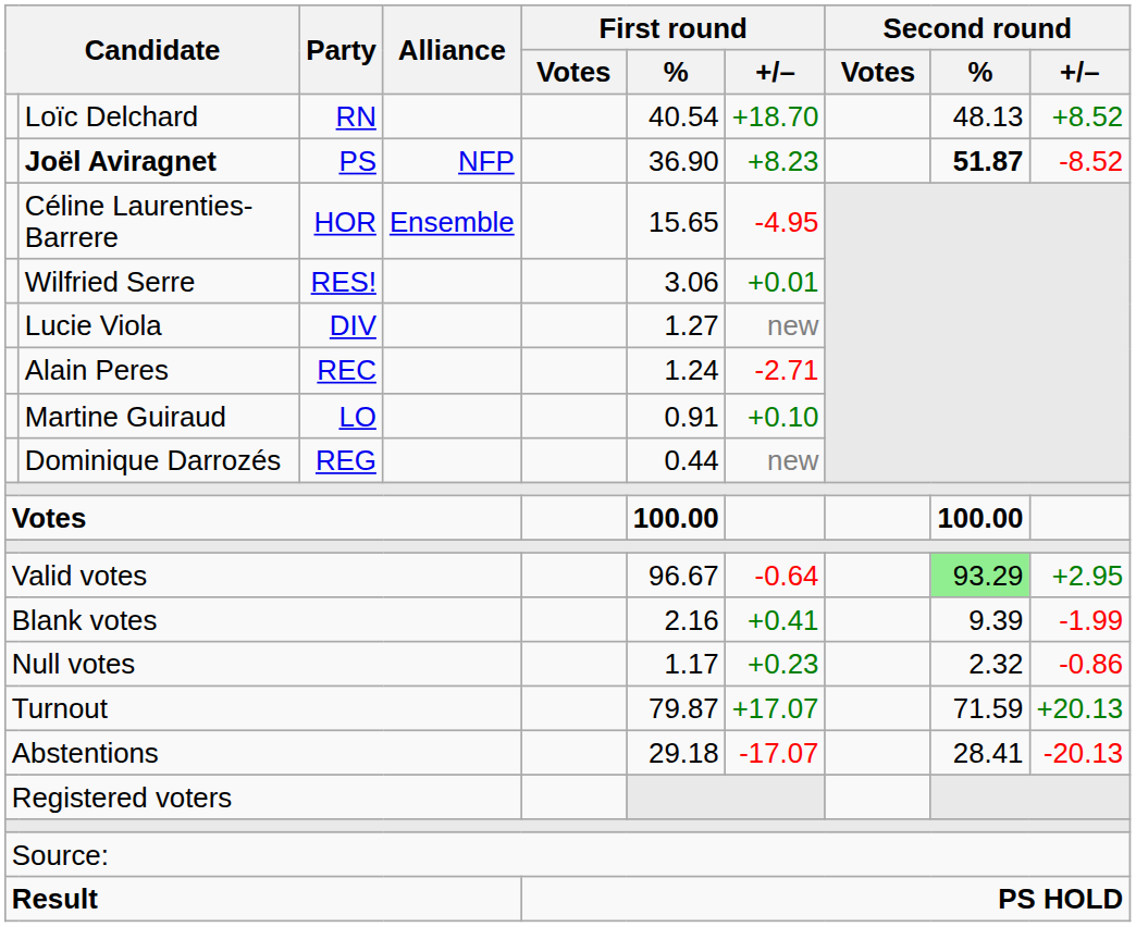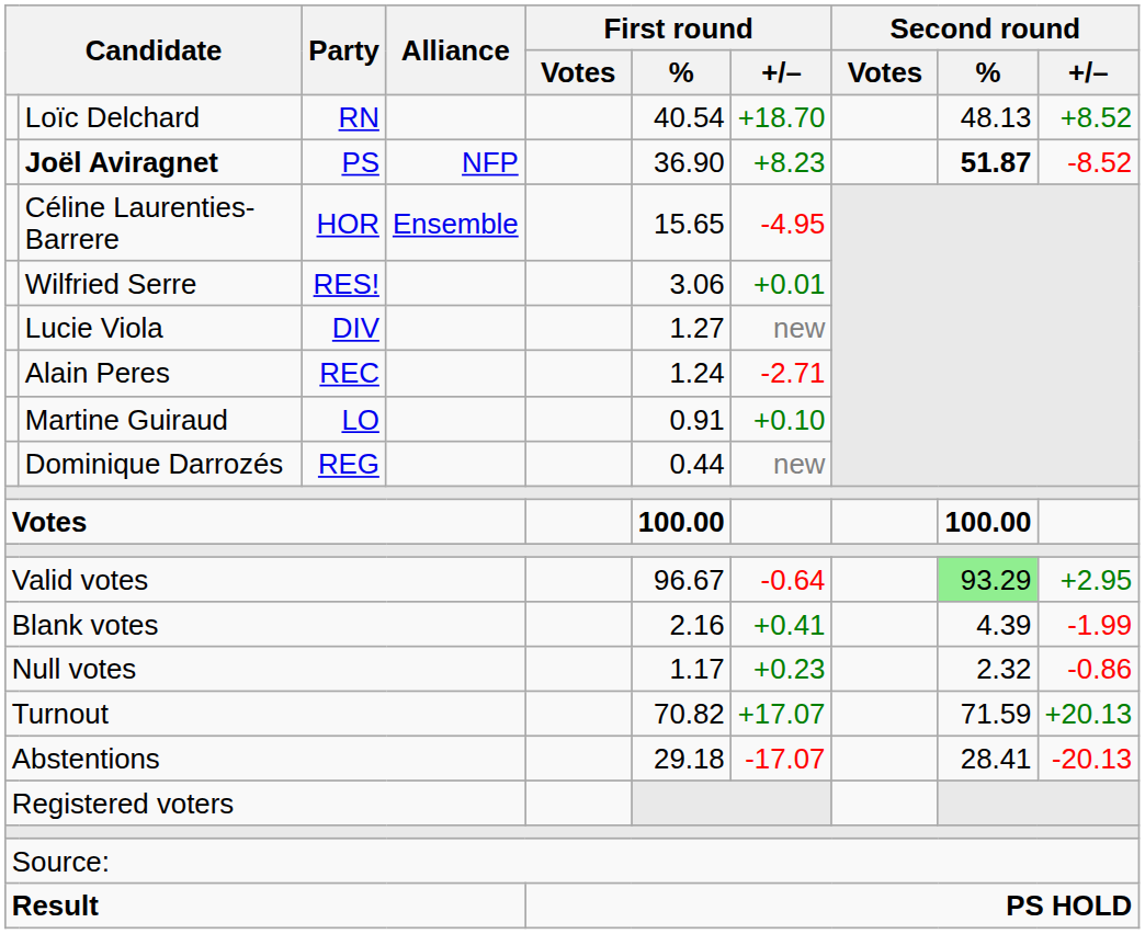Blank votes | Second round / %: 9.39 -> 4.39
Turnout | First round / %: 79.87 -> 70.82
